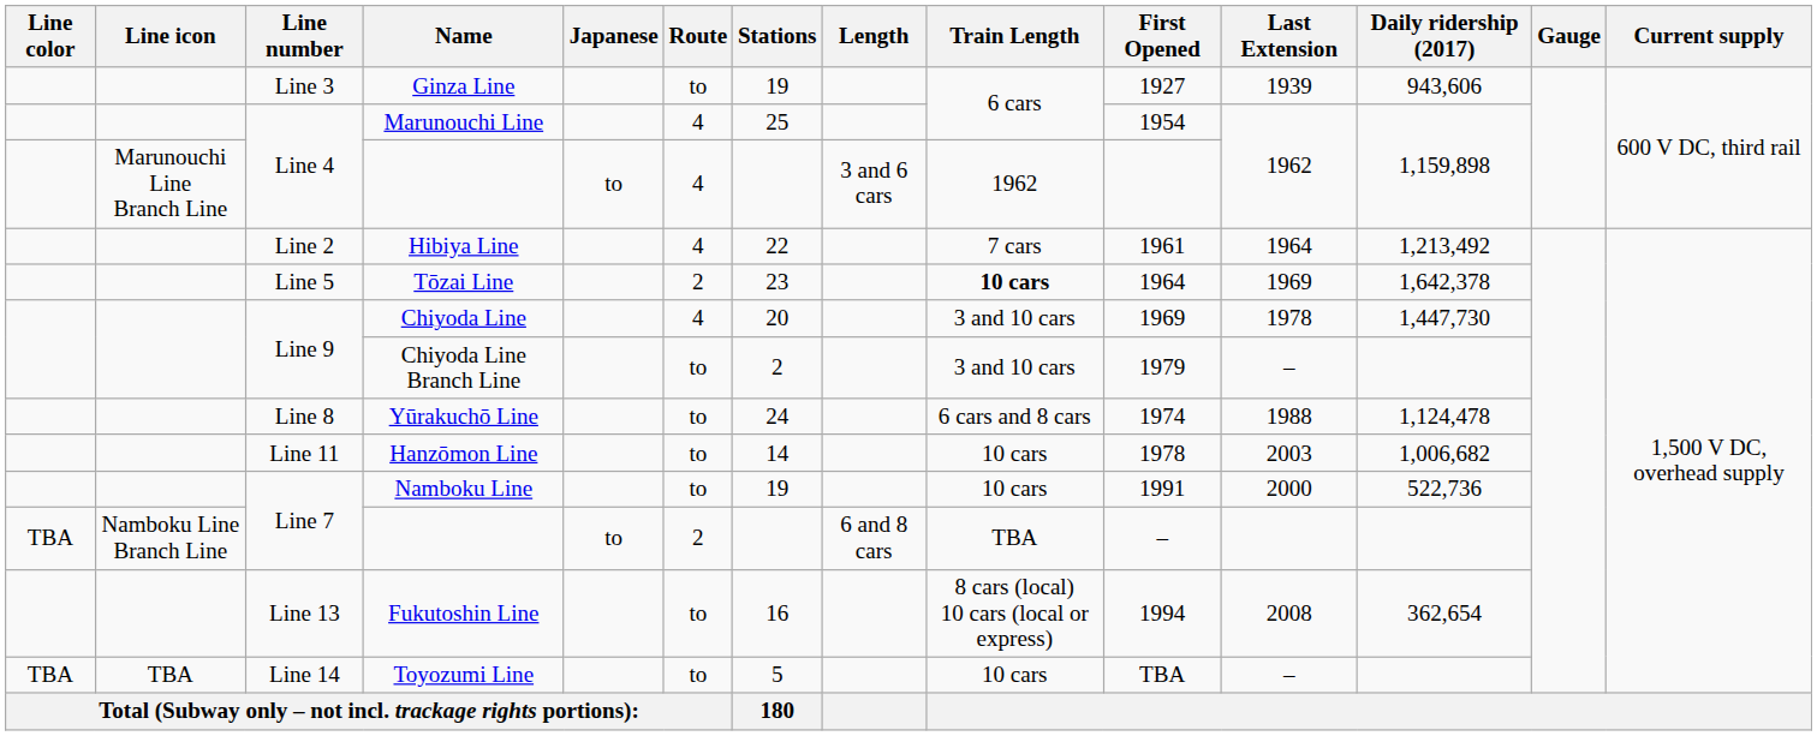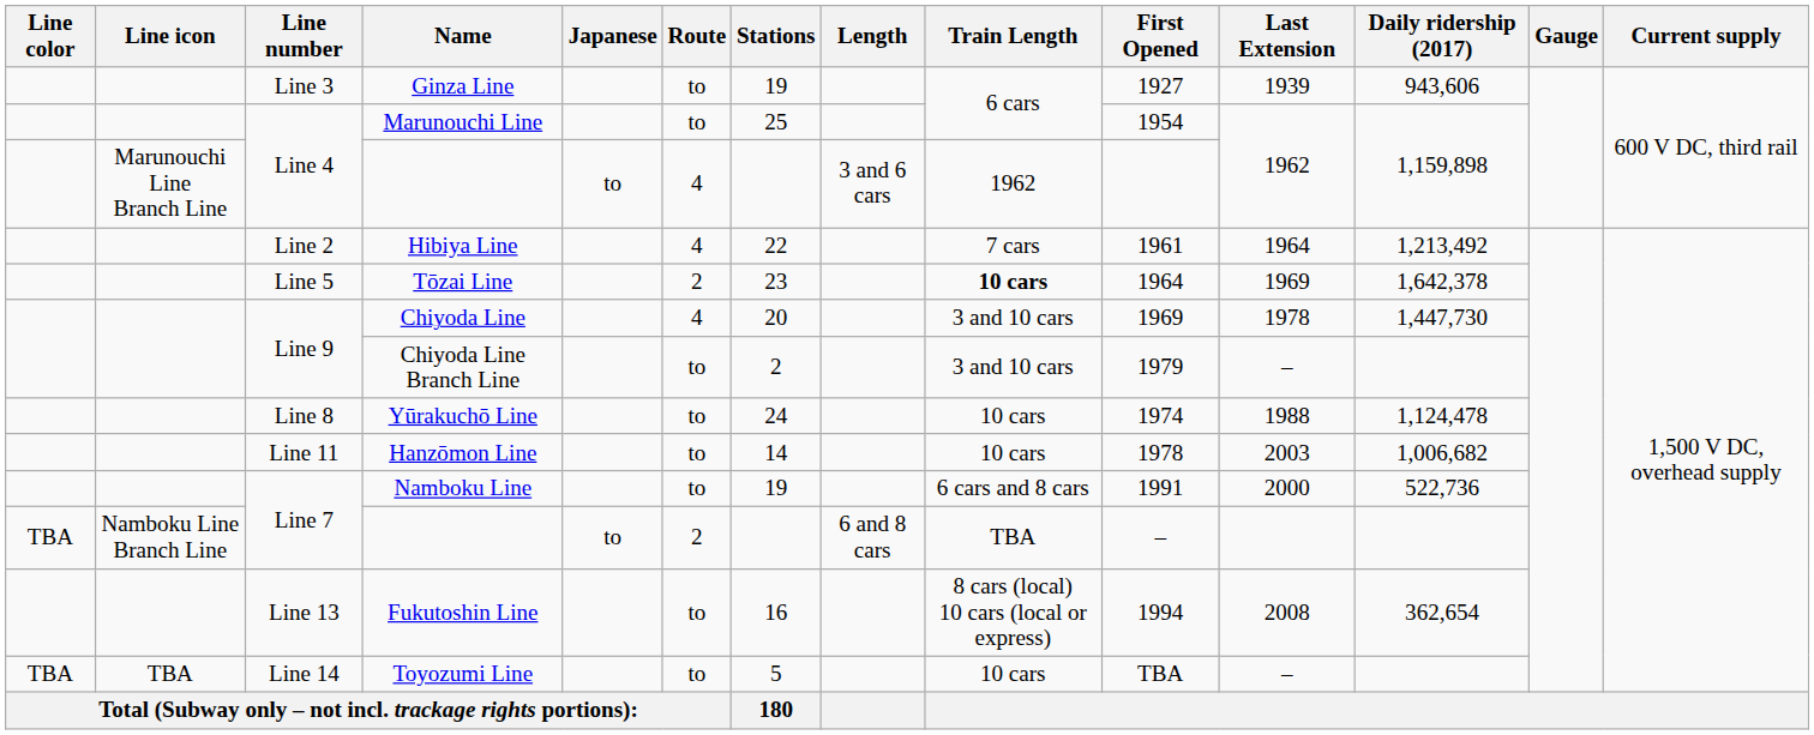Marunouchi Line | Route: 4 -> to
Yūrakuchō Line | Train Length: 6 cars and 8 cars -> 10 cars
Namboku Line | Train Length: 10 cars -> 6 cars and 8 cars
